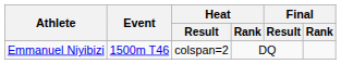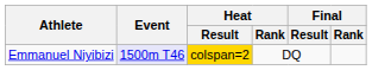Emmanuel Niyibizi | Event: no background -> lavender background
Emmanuel Niyibizi | Heat / Result: no background -> gold background
